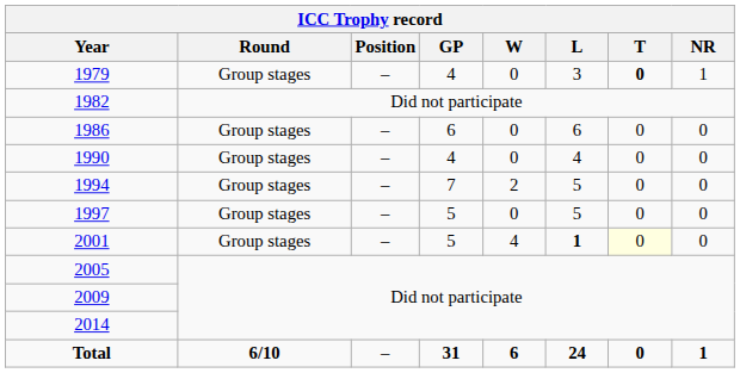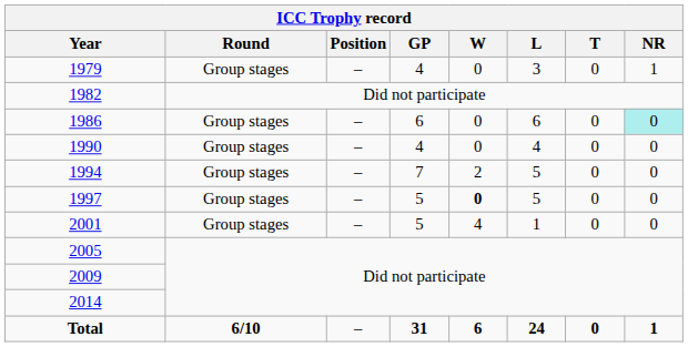1979 | T: bold -> normal
1986 | NR: no background -> paleturquoise background
1997 | W: normal -> bold
2001 | L: bold -> normal
2001 | T: lightyellow background -> no background
